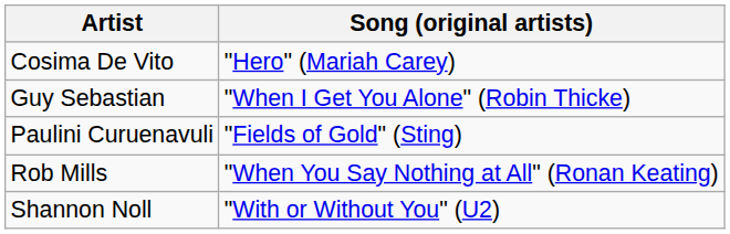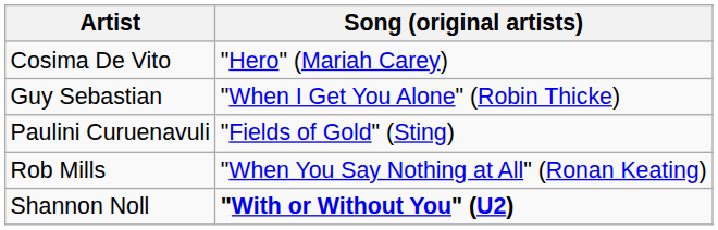Shannon Noll | Song (original artists): normal -> bold
